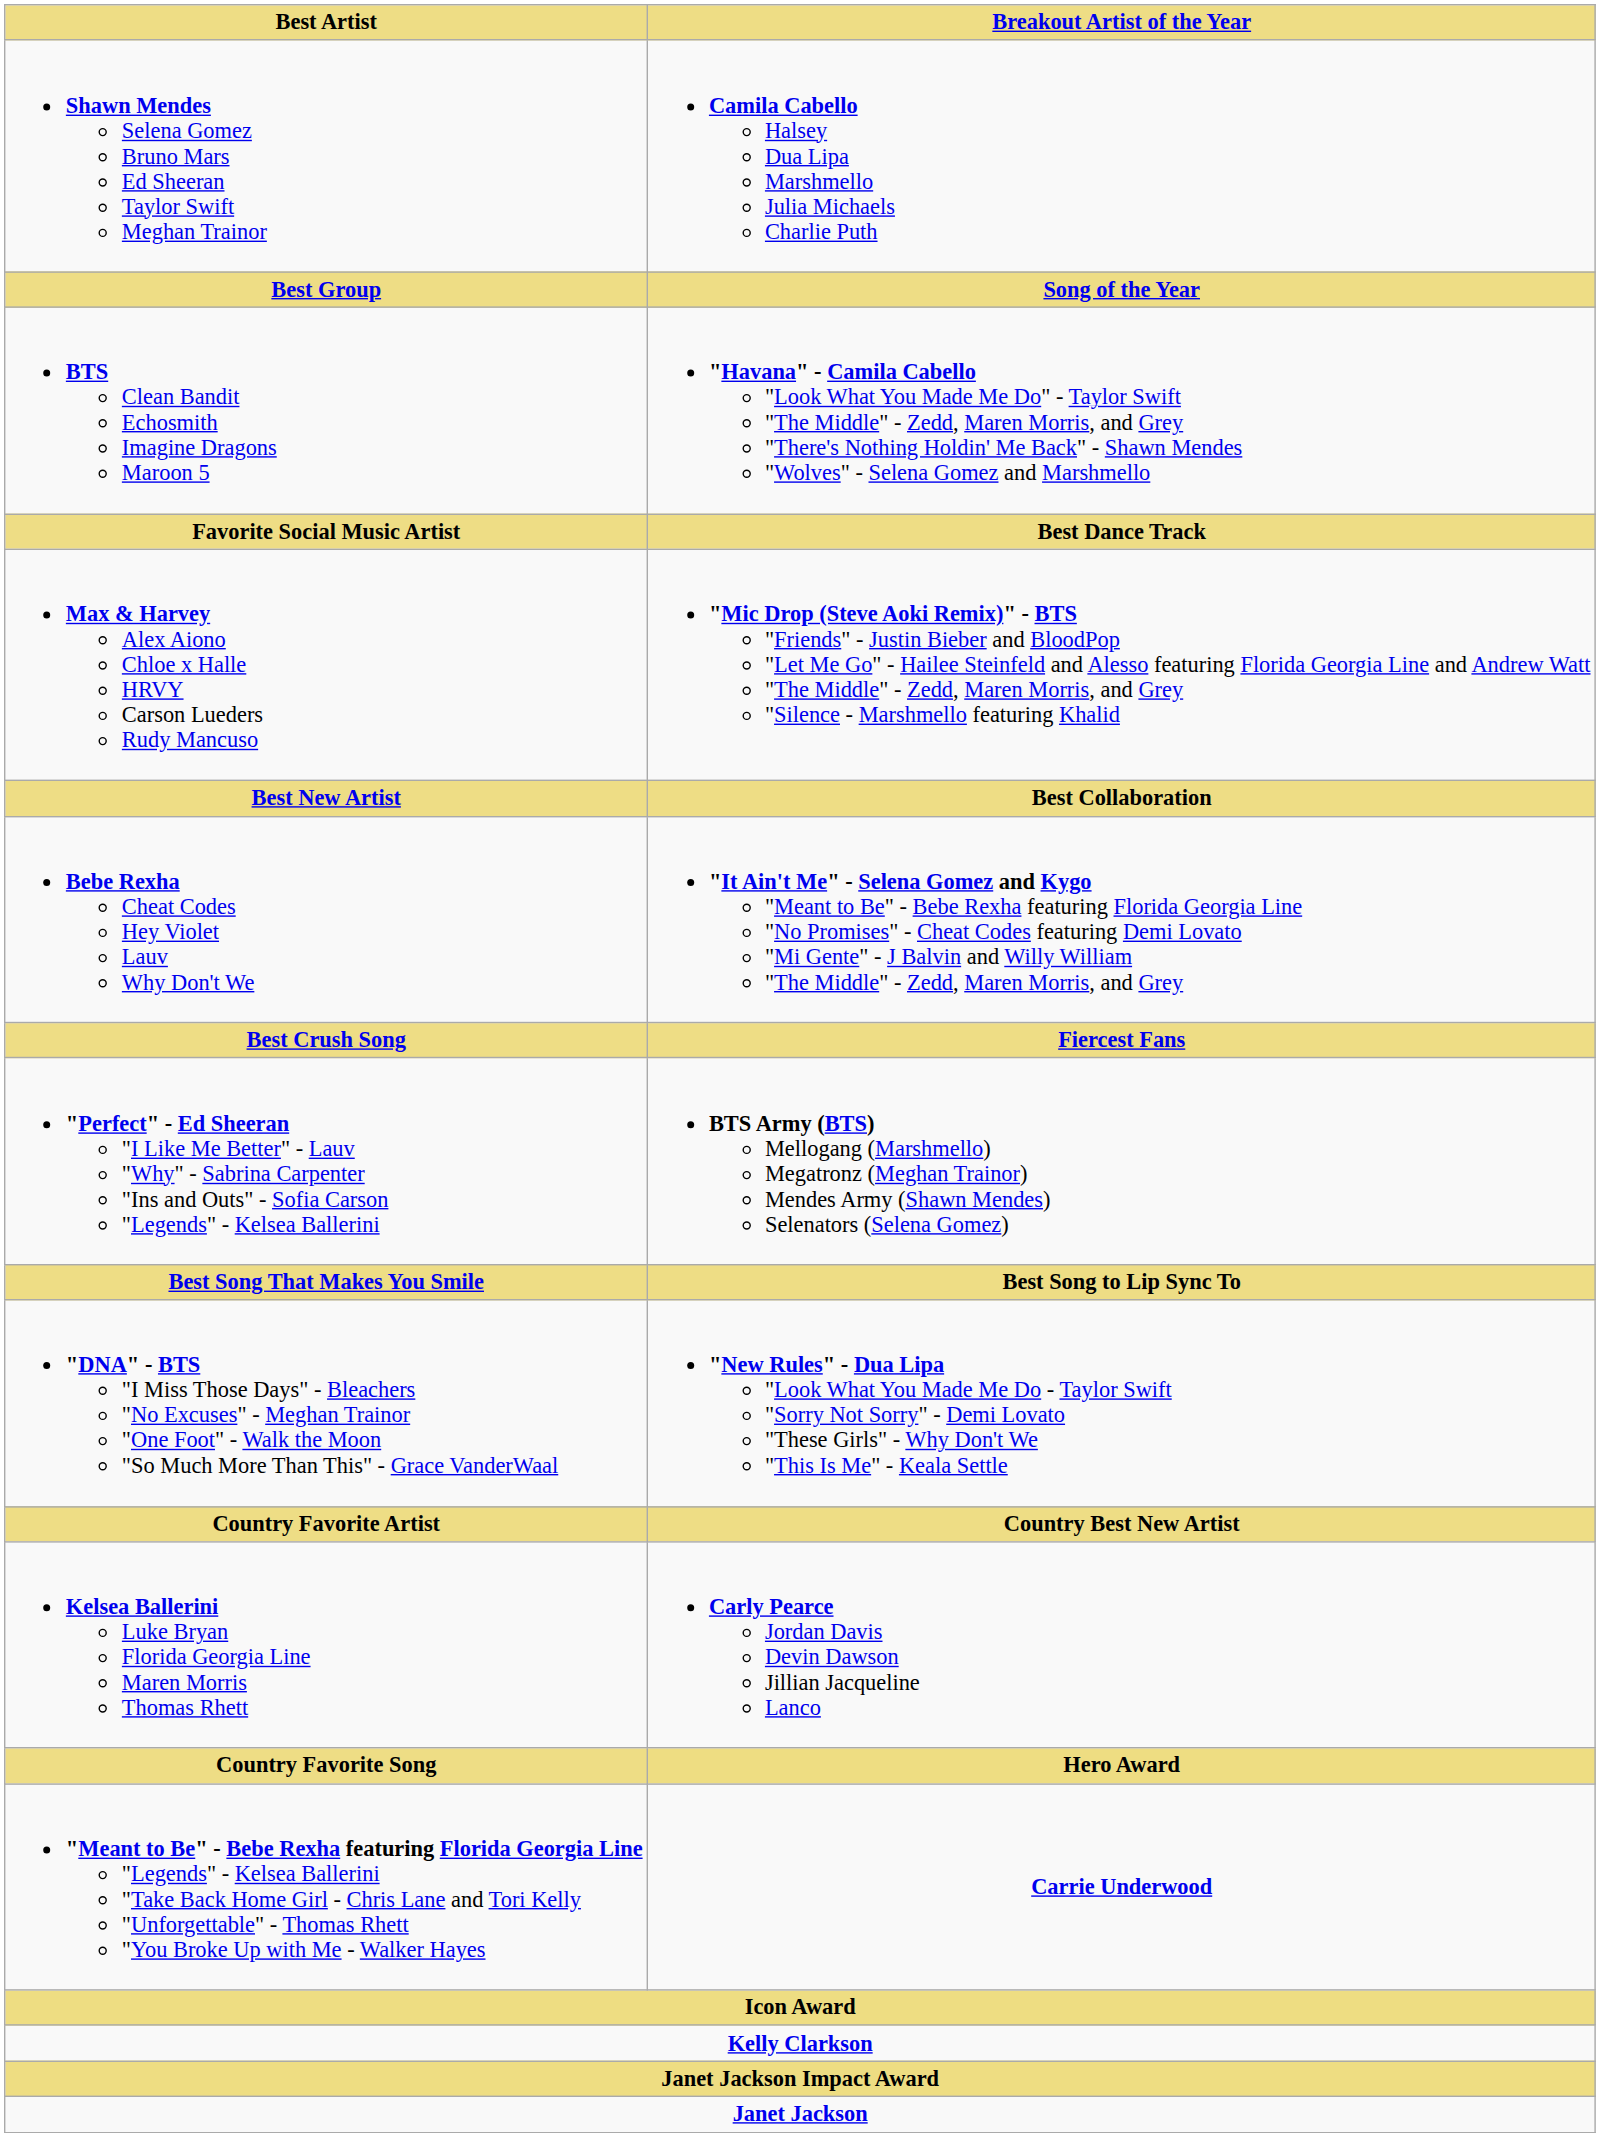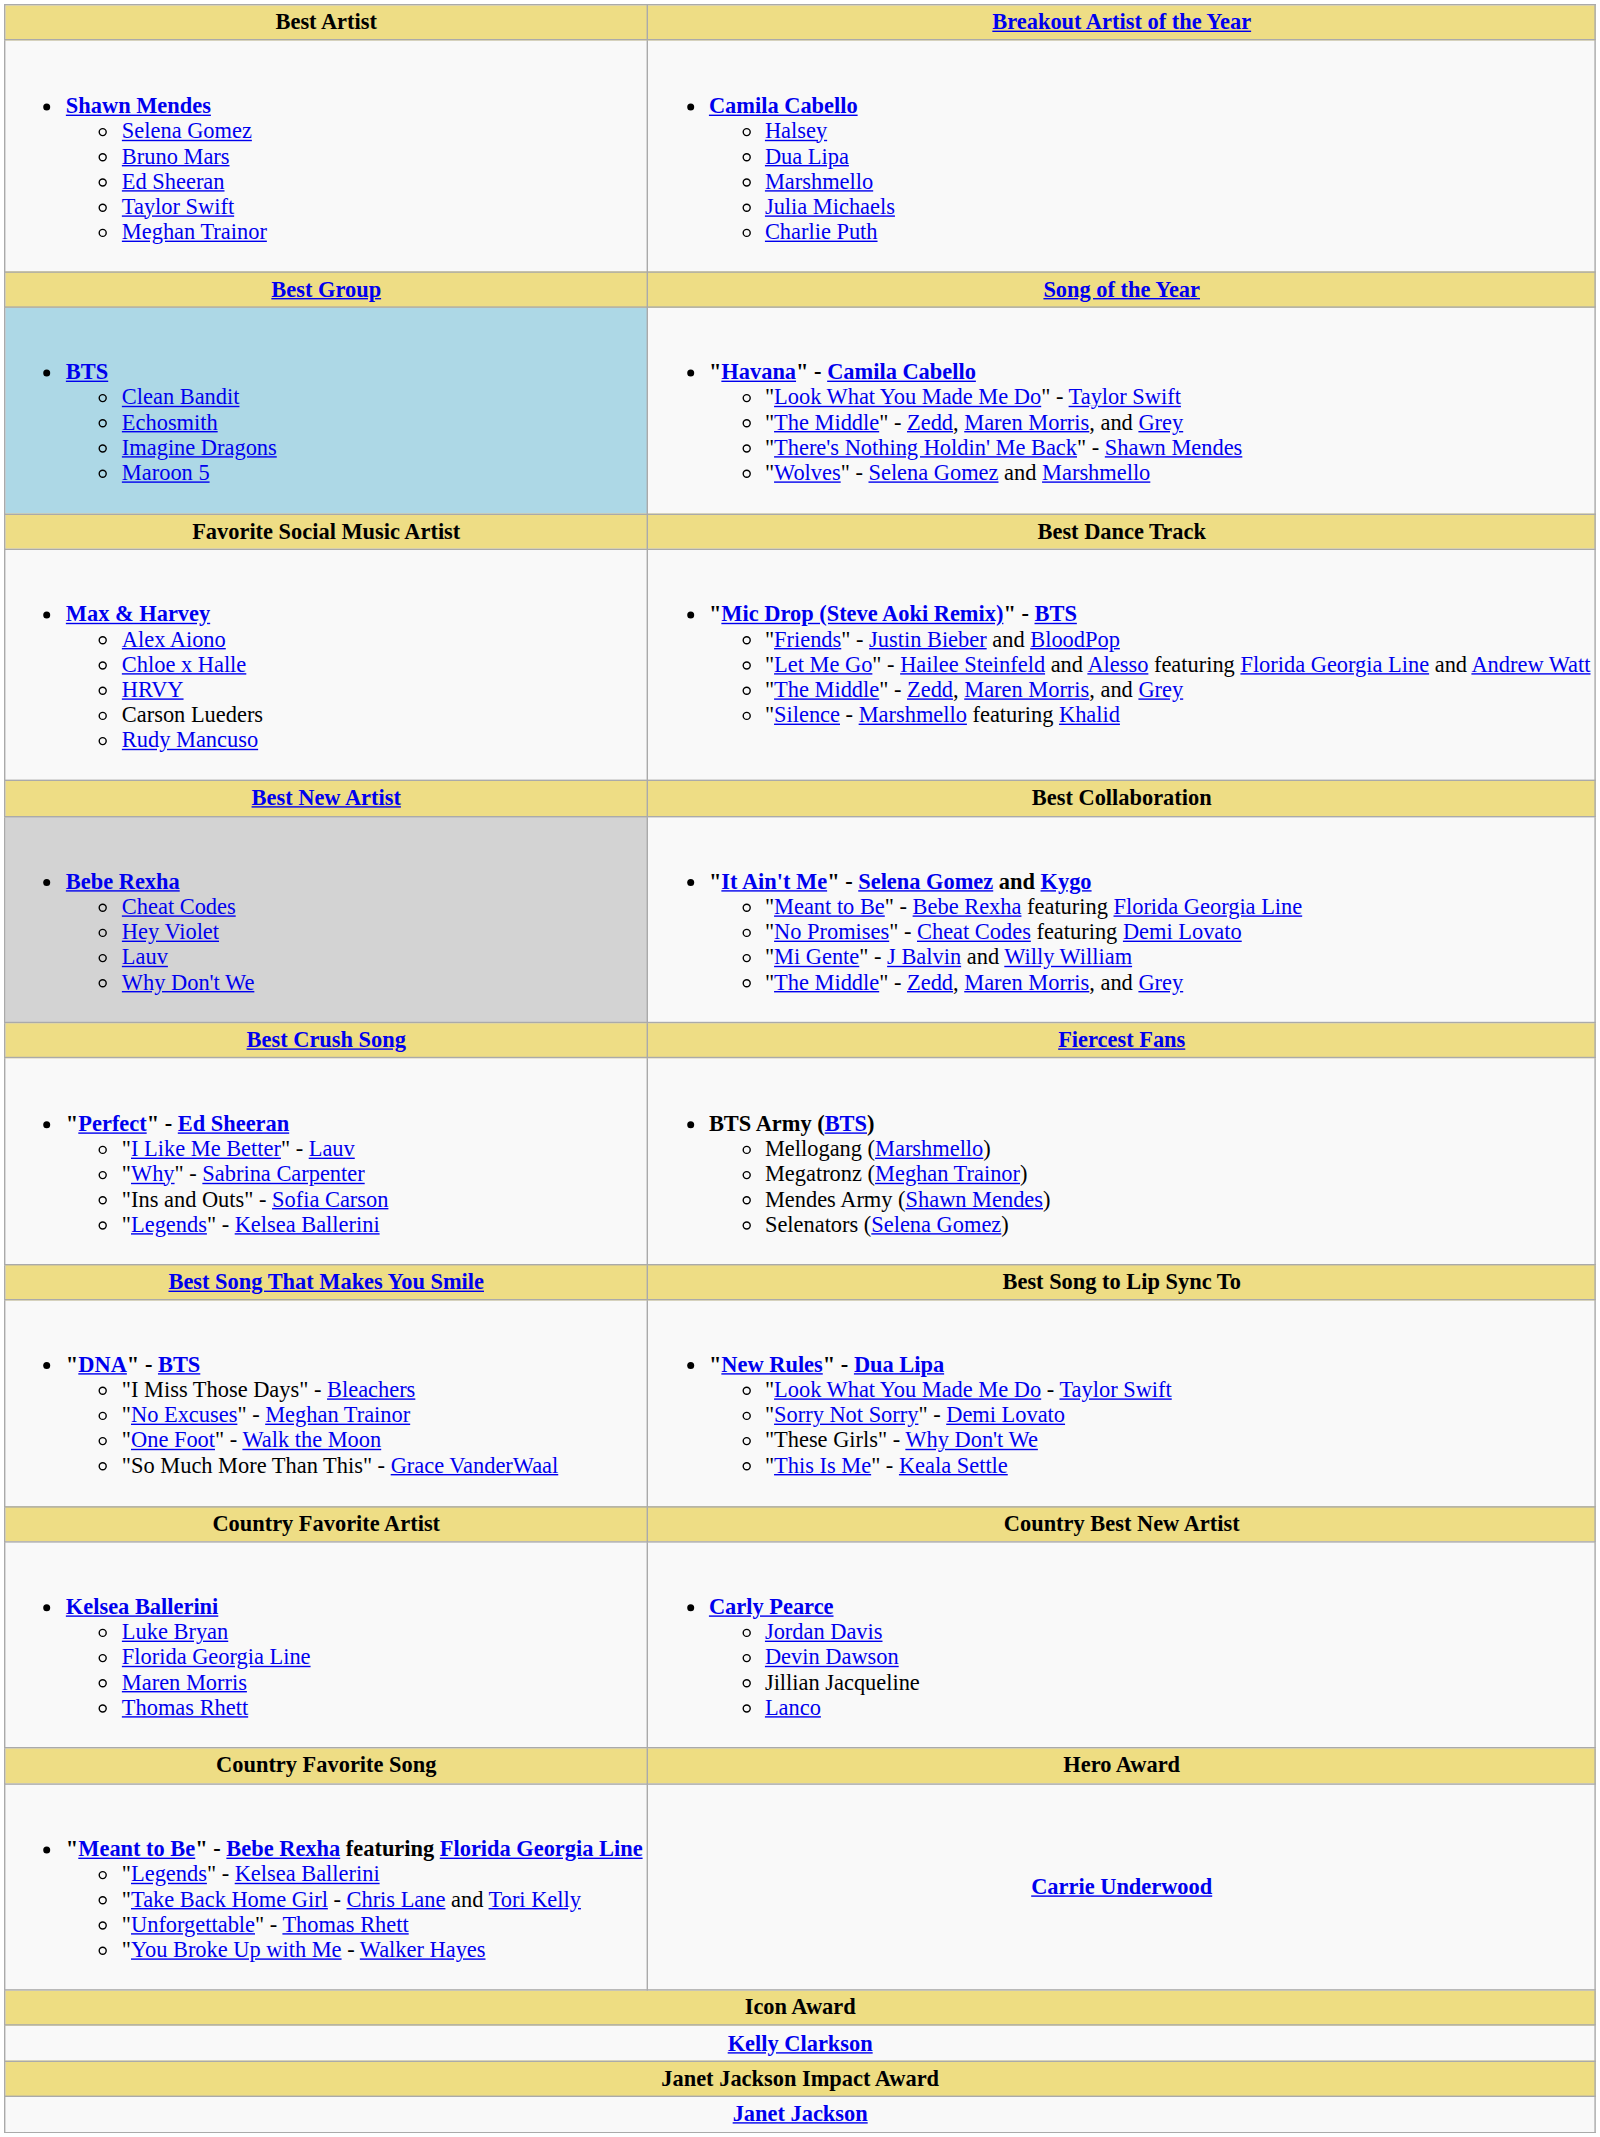BTS Clean Bandit Echosmith Imagine Dragons Maroon 5 | Best Artist: no background -> lightblue background
Bebe Rexha Cheat Codes Hey Violet Lauv Why Don't We | Best Artist: no background -> lightgrey background
